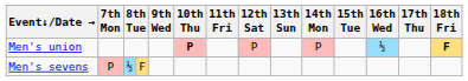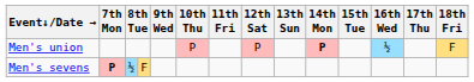Men's union | 10th Thu: bold -> normal
Men's union | 14th Mon: normal -> bold
Men's union | 18th Fri: bold -> normal
Men's sevens | 7th Mon: normal -> bold
